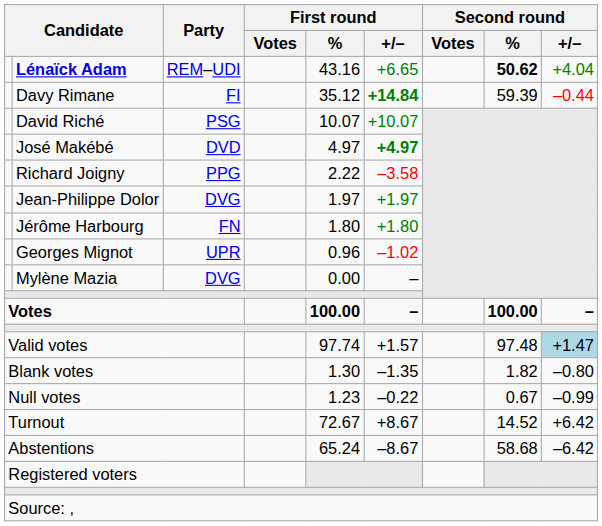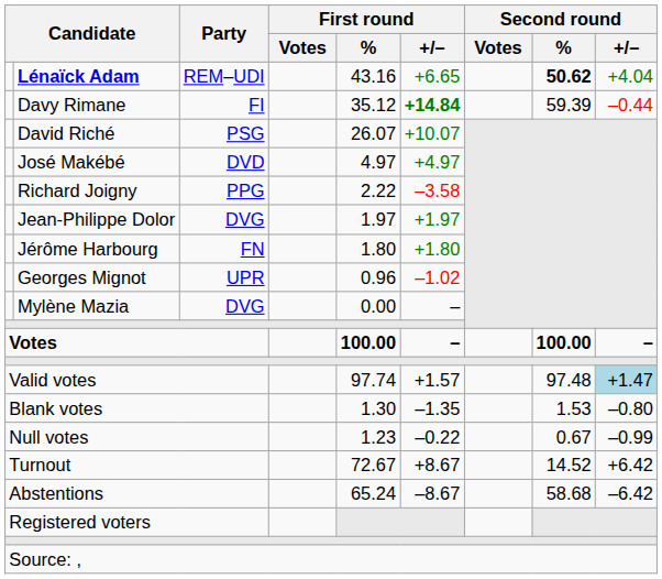David Riché | First round / %: 10.07 -> 26.07
José Makébé | First round / +/–: bold -> normal
Blank votes | Second round / %: 1.82 -> 1.53
